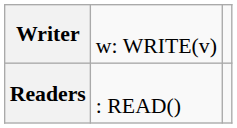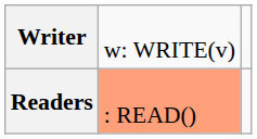Readers | column 2: no background -> lightsalmon background
